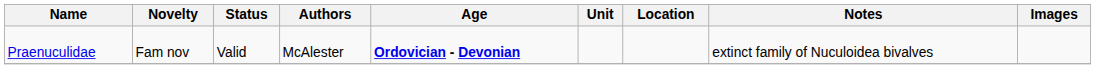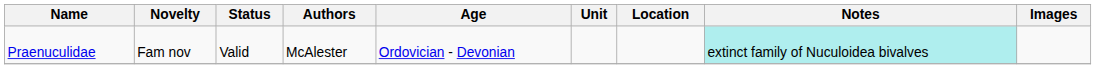Praenuculidae | Age: bold -> normal
Praenuculidae | Notes: no background -> paleturquoise background
